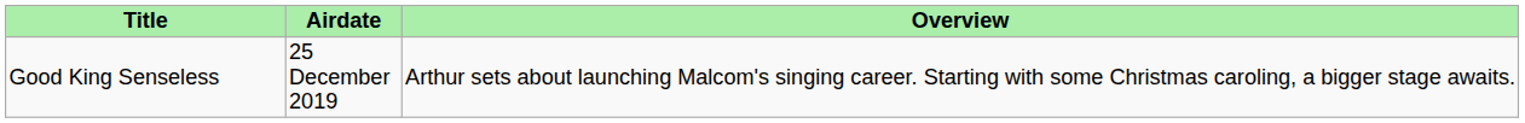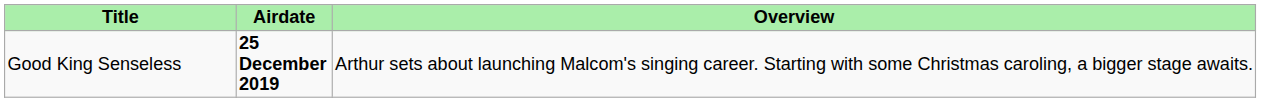row 2 | Airdate: normal -> bold
